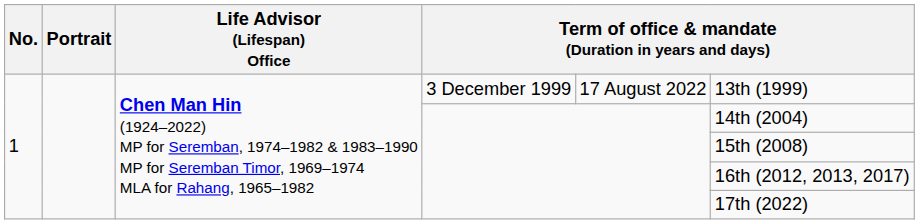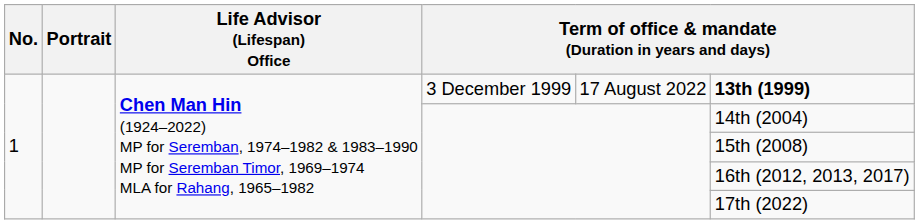3 December 1999 | column 6: normal -> bold
